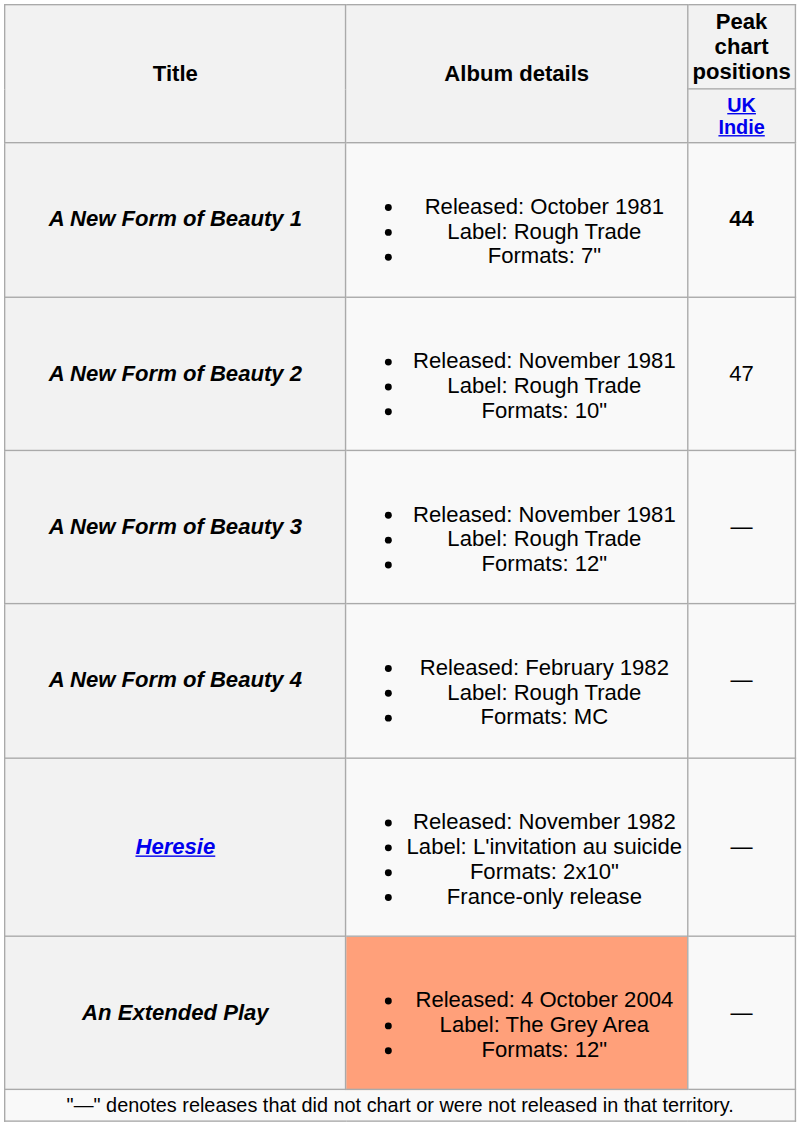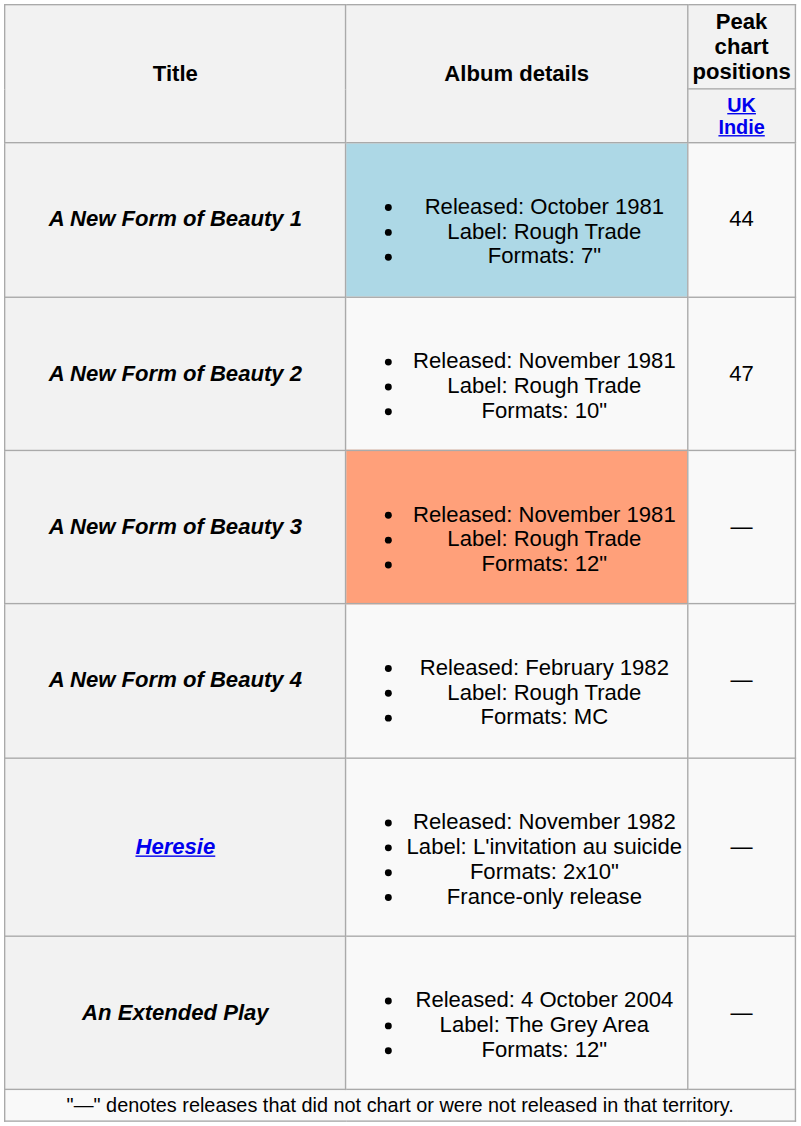A New Form of Beauty 1 | Album details: no background -> lightblue background
A New Form of Beauty 1 | Peak chart positions / UK Indie: bold -> normal
A New Form of Beauty 3 | Album details: no background -> lightsalmon background
An Extended Play | Album details: lightsalmon background -> no background
